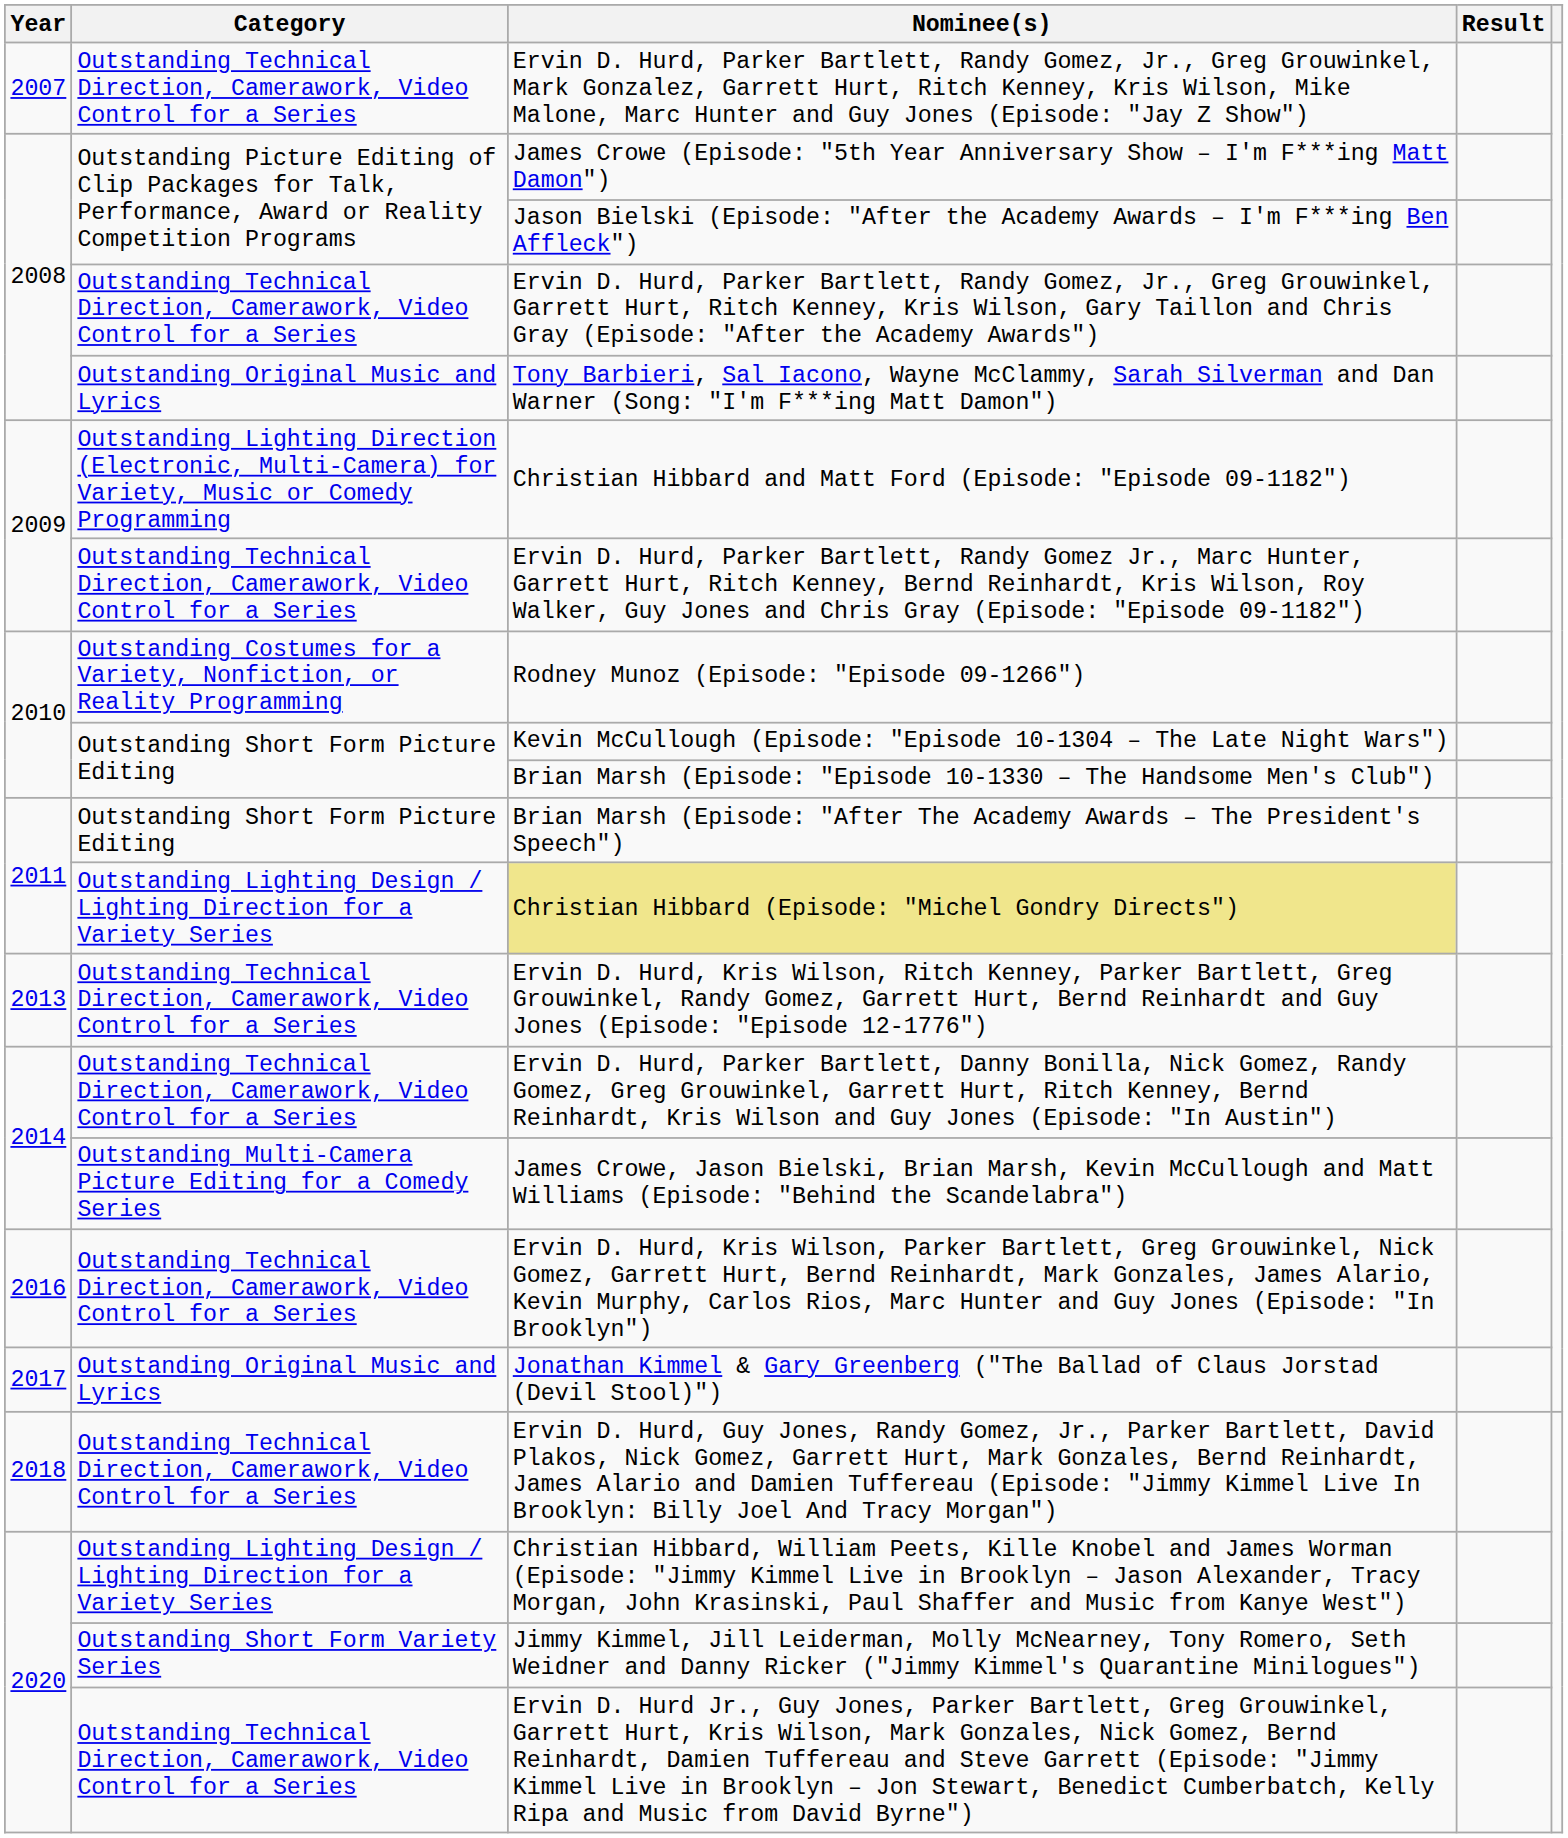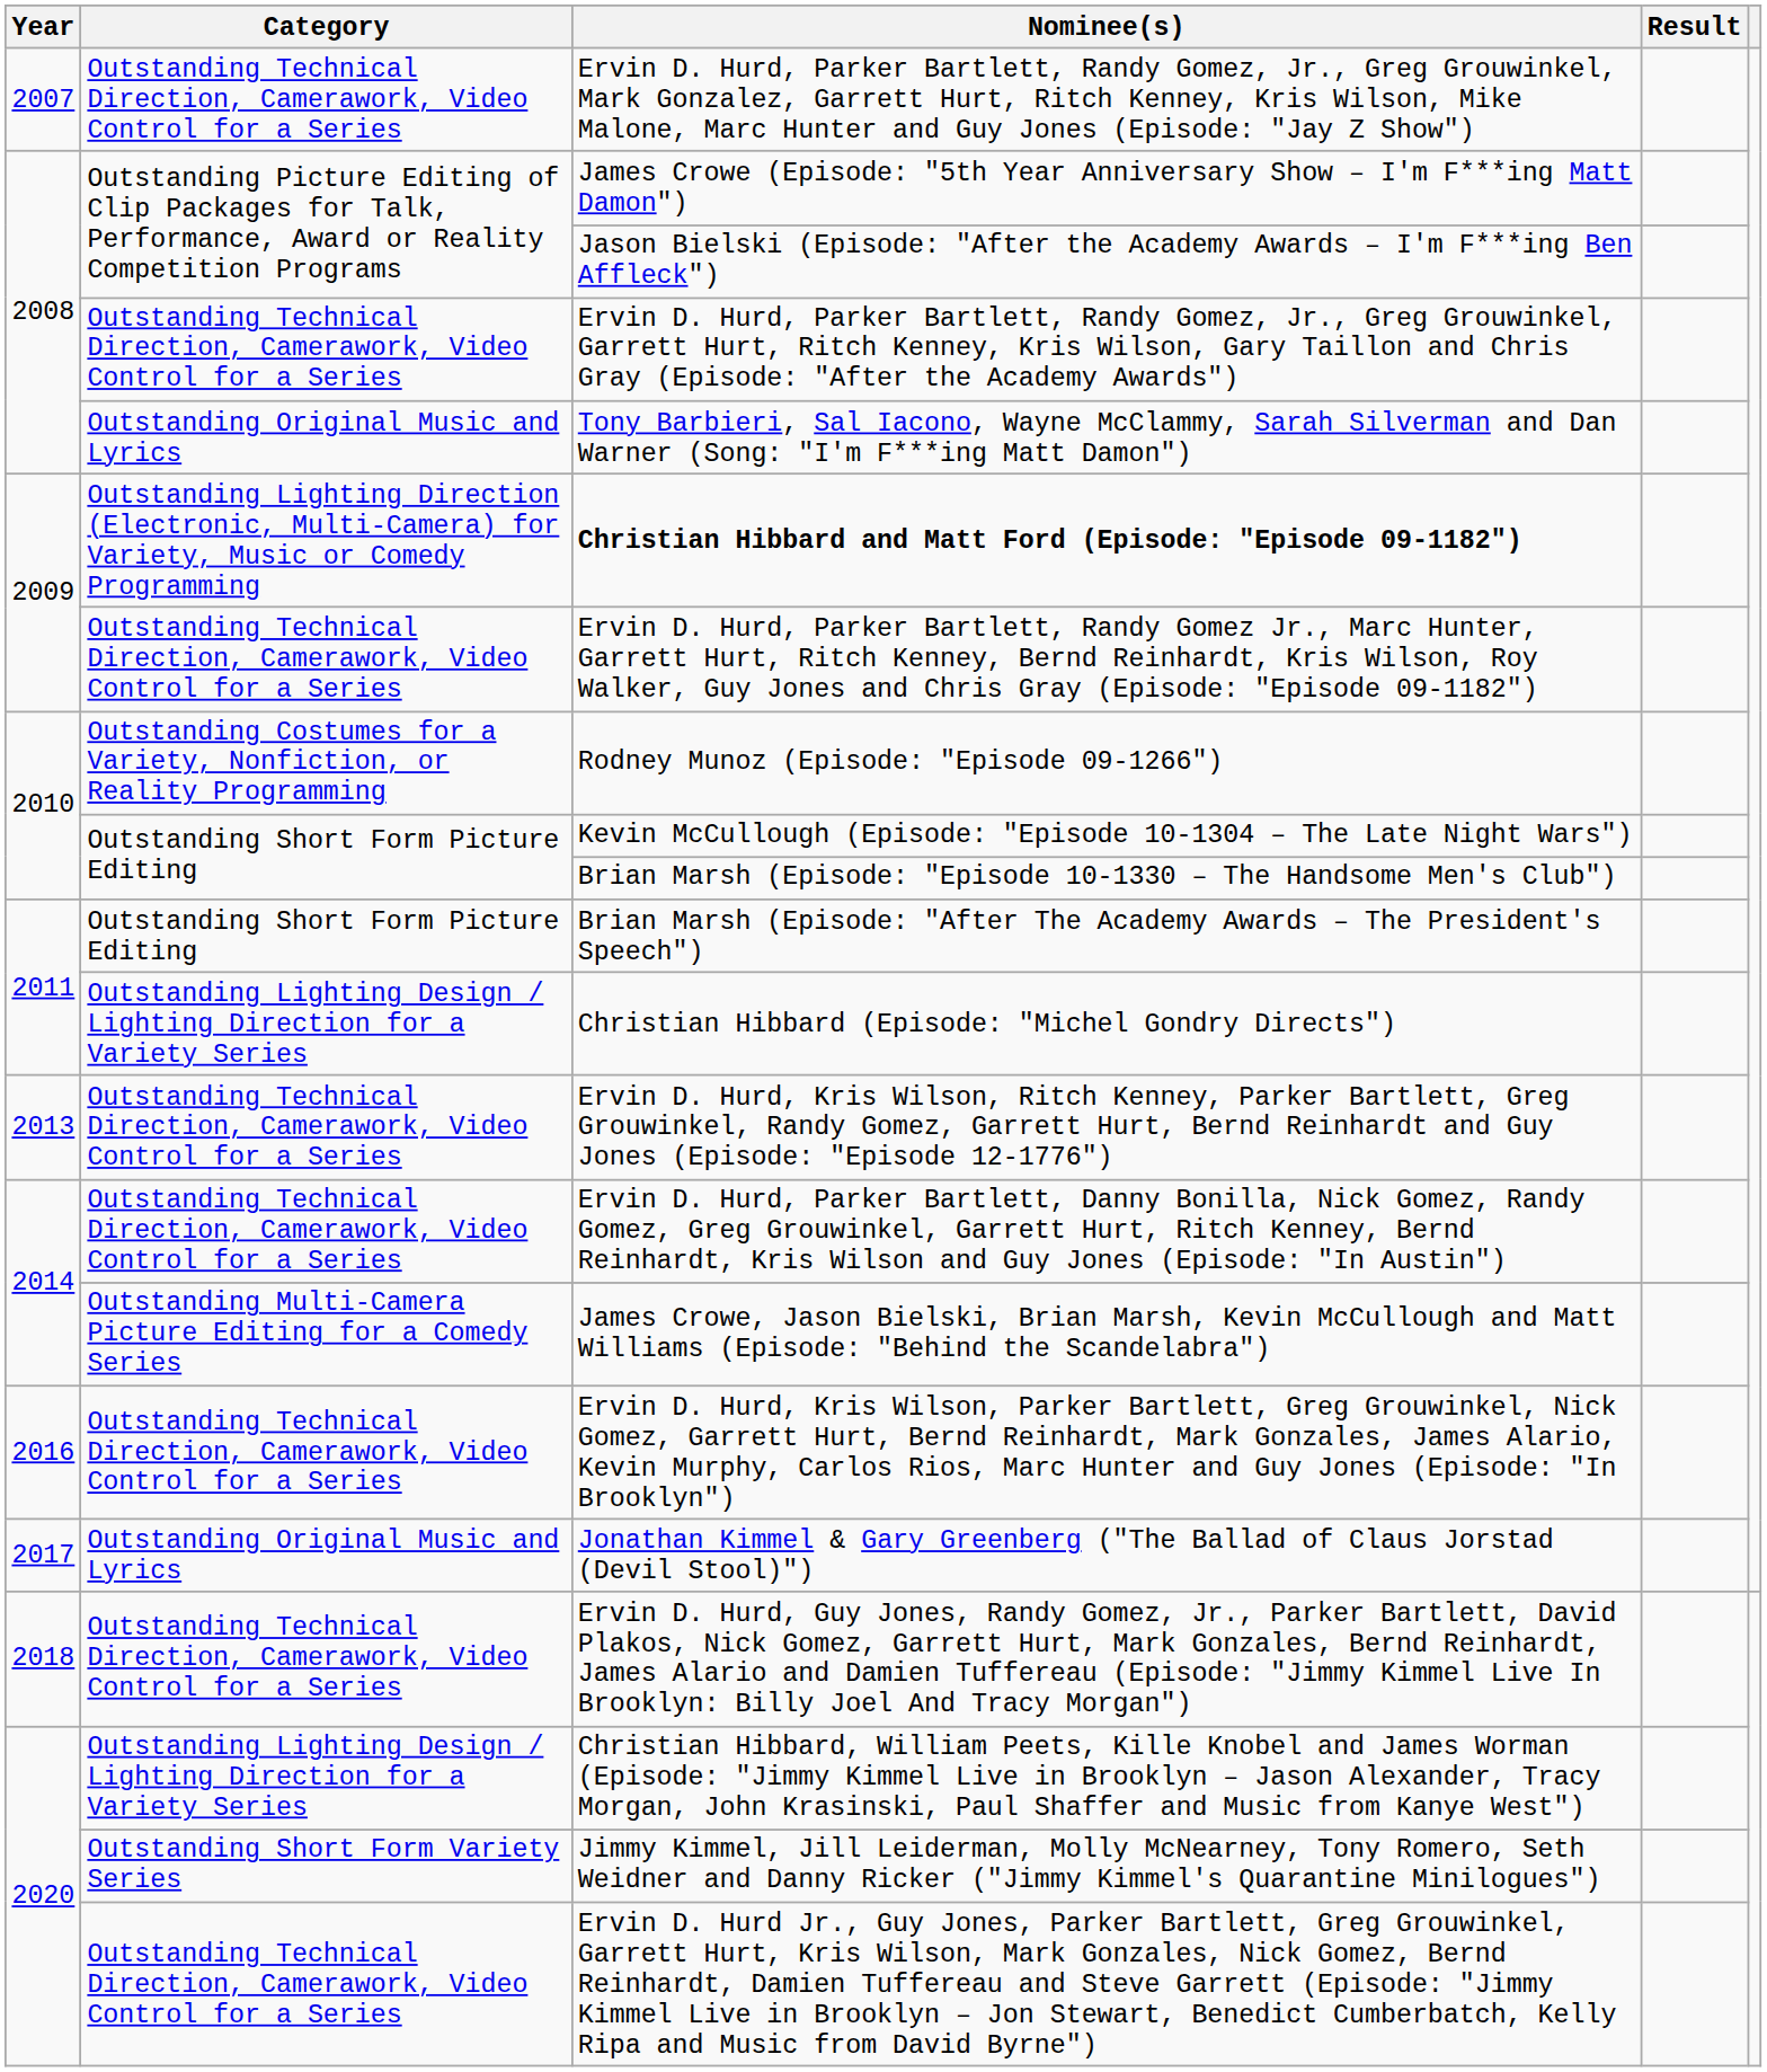Christian Hibbard and Matt Ford (Episode: "Episode 09-1182") | Nominee(s): normal -> bold
Christian Hibbard (Episode: "Michel Gondry Directs") | Nominee(s): khaki background -> no background
